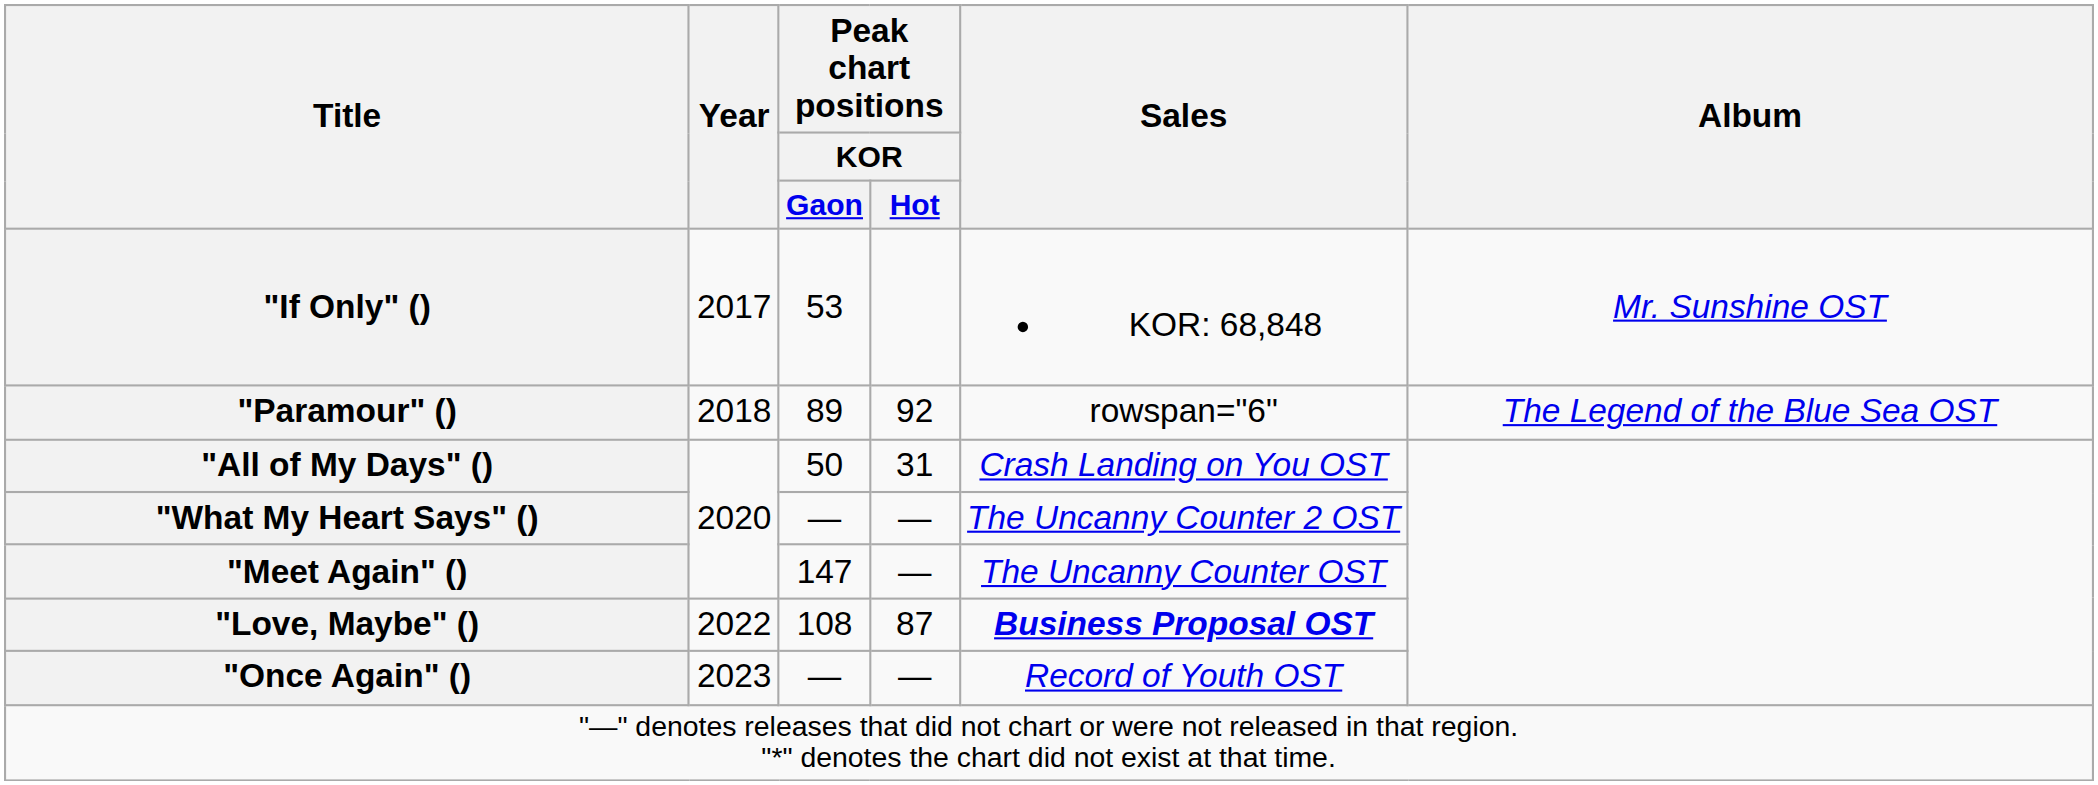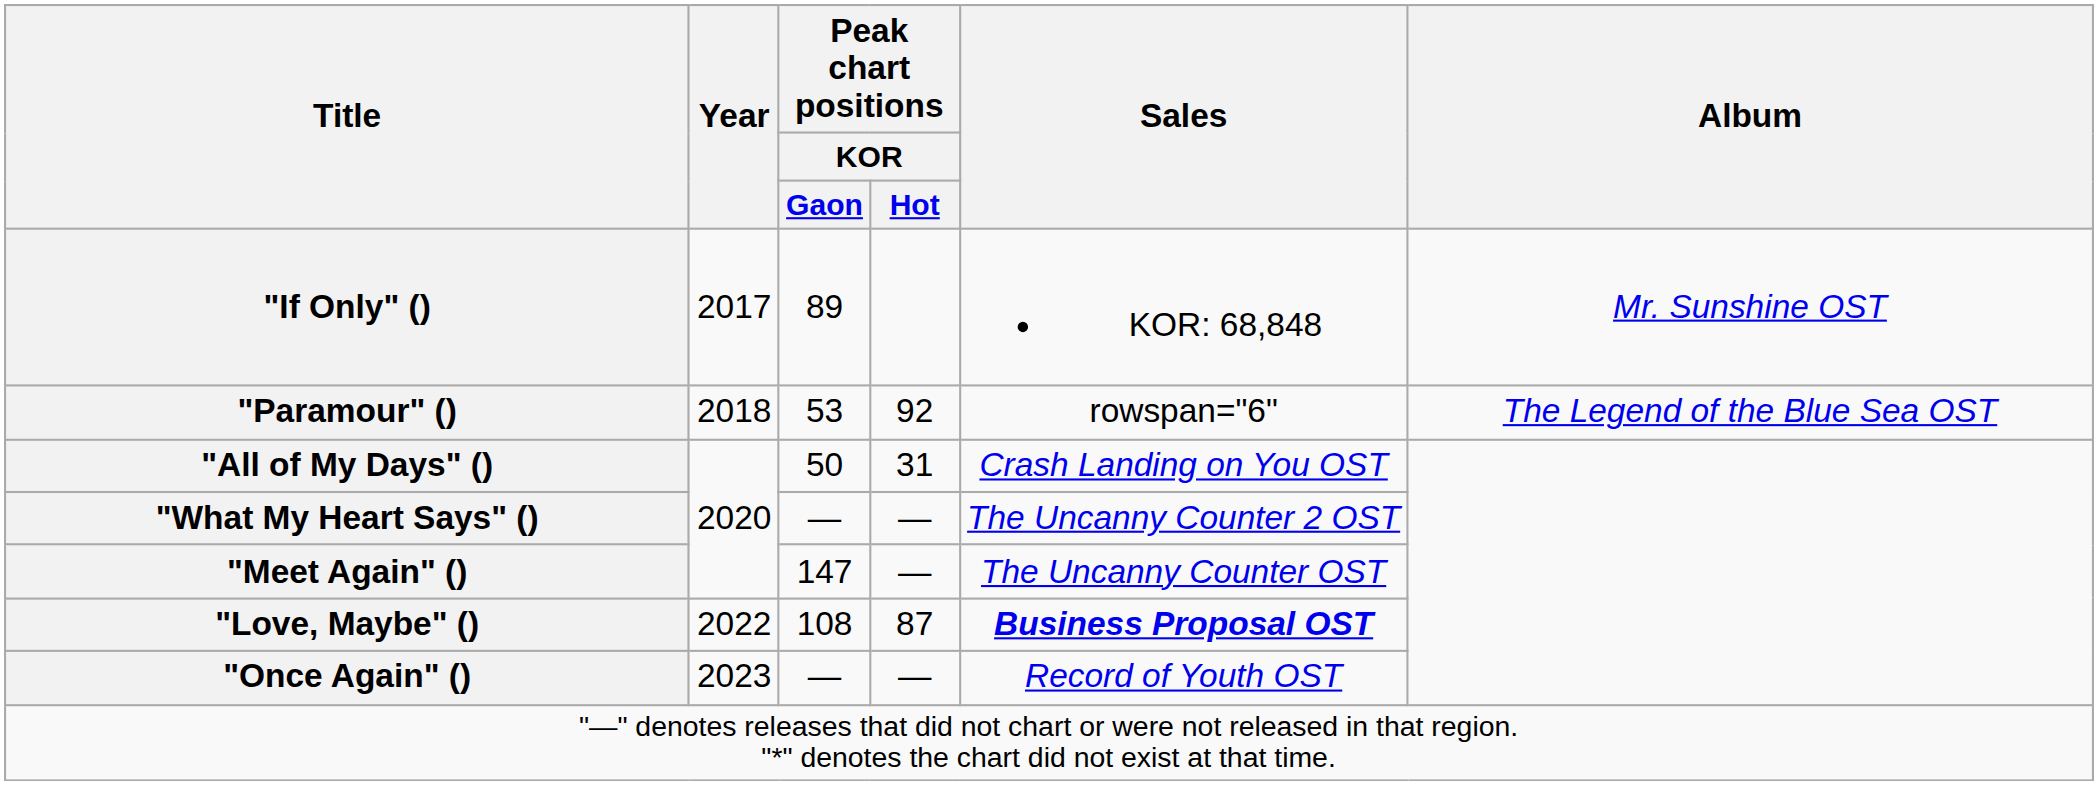"If Only" () | Peak chart positions / KOR / Gaon: 53 -> 89
"Paramour" () | Peak chart positions / KOR / Gaon: 89 -> 53
